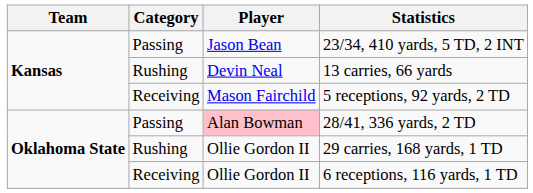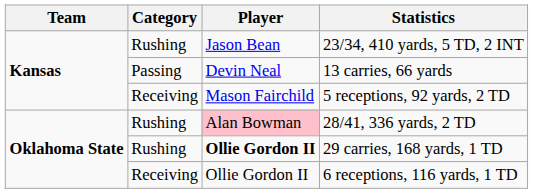23/34, 410 yards, 5 TD, 2 INT | Category: Passing -> Rushing
13 carries, 66 yards | Category: Rushing -> Passing
28/41, 336 yards, 2 TD | Category: Passing -> Rushing
29 carries, 168 yards, 1 TD | Player: normal -> bold
